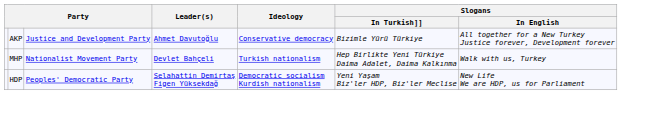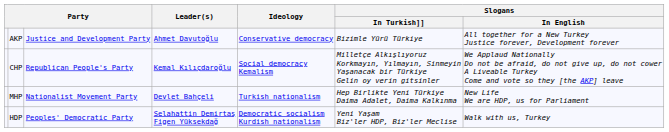+ row: CHP | Republican People's Party | Kemal Kılıçdaroğlu | Social democracy Kemalism | Milletçe Alkışlıyoruz Korkmayın, Yılmayın, Sinmeyin Yaşanacak bir Türkiye Gelin oy verin gitsinler | We Applaud Nationally Do not be afraid, do not give up, do not cower A Liveable Turkey Come and vote so they [the AKP] leave
MHP | Slogans / In English: Walk with us, Turkey -> New Life We are HDP, us for Parliament
HDP | Slogans / In English: New Life We are HDP, us for Parliament -> Walk with us, Turkey
